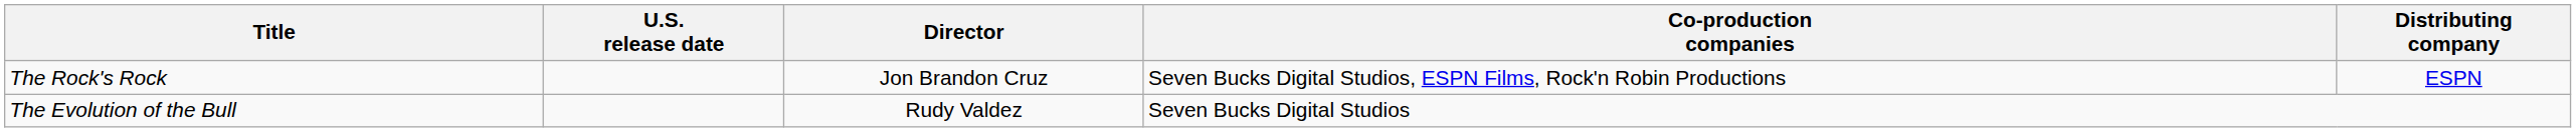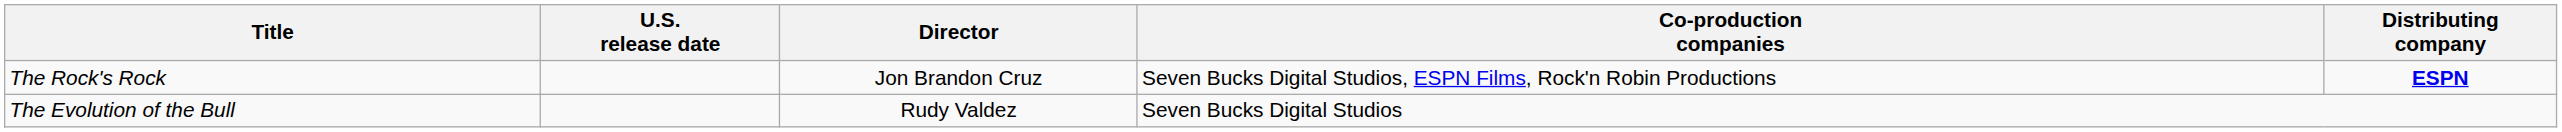The Rock's Rock | Distributing company: normal -> bold
